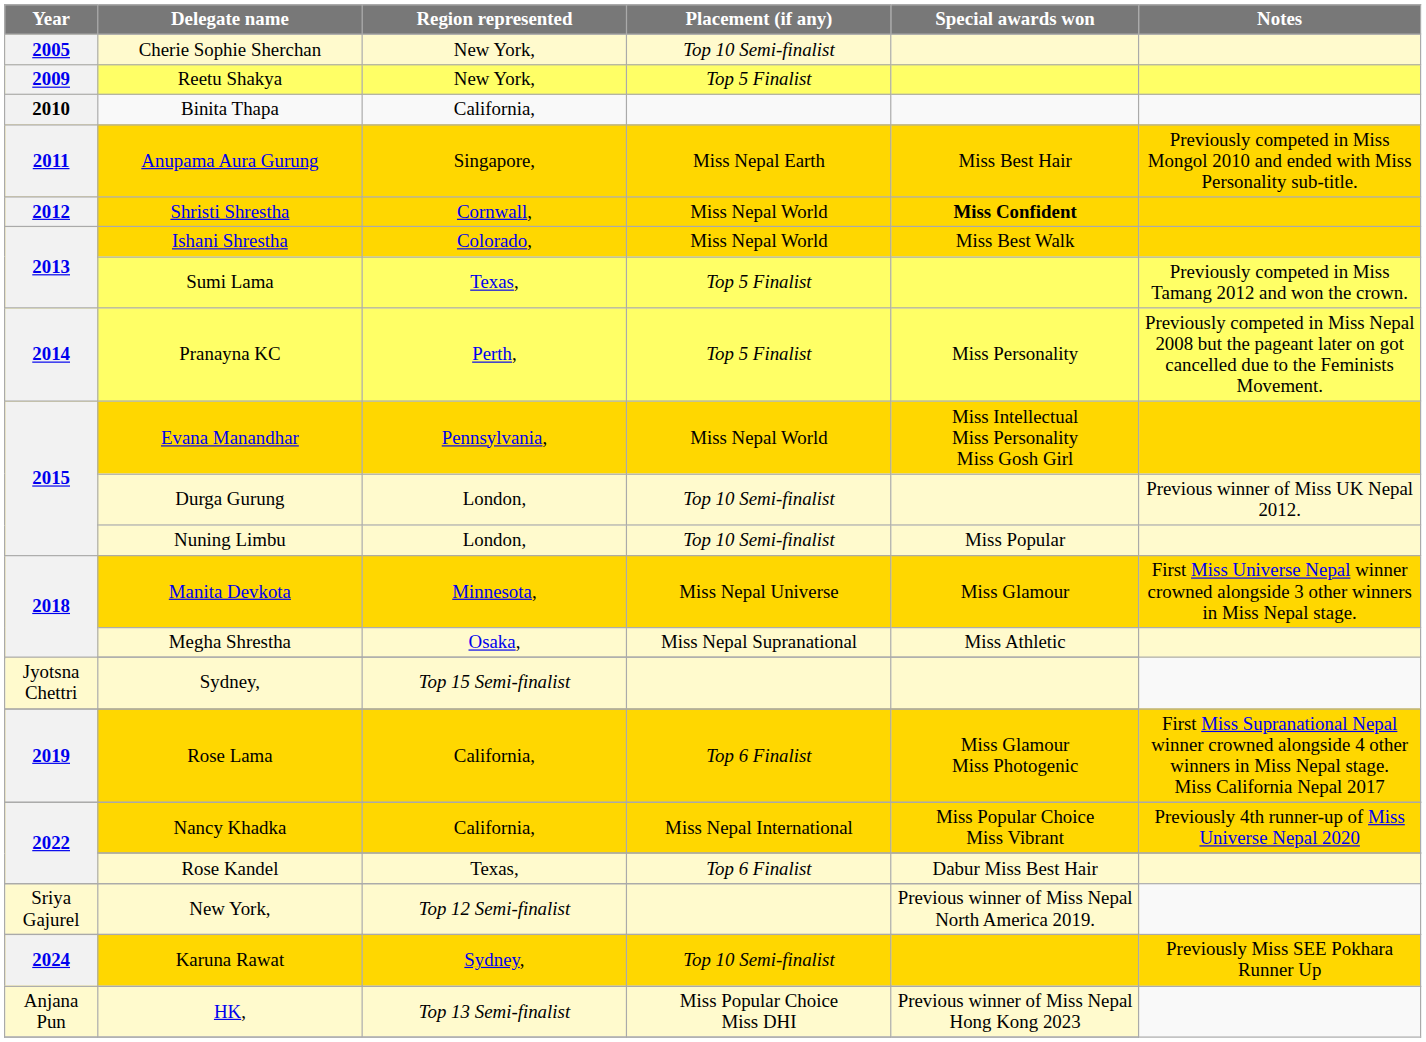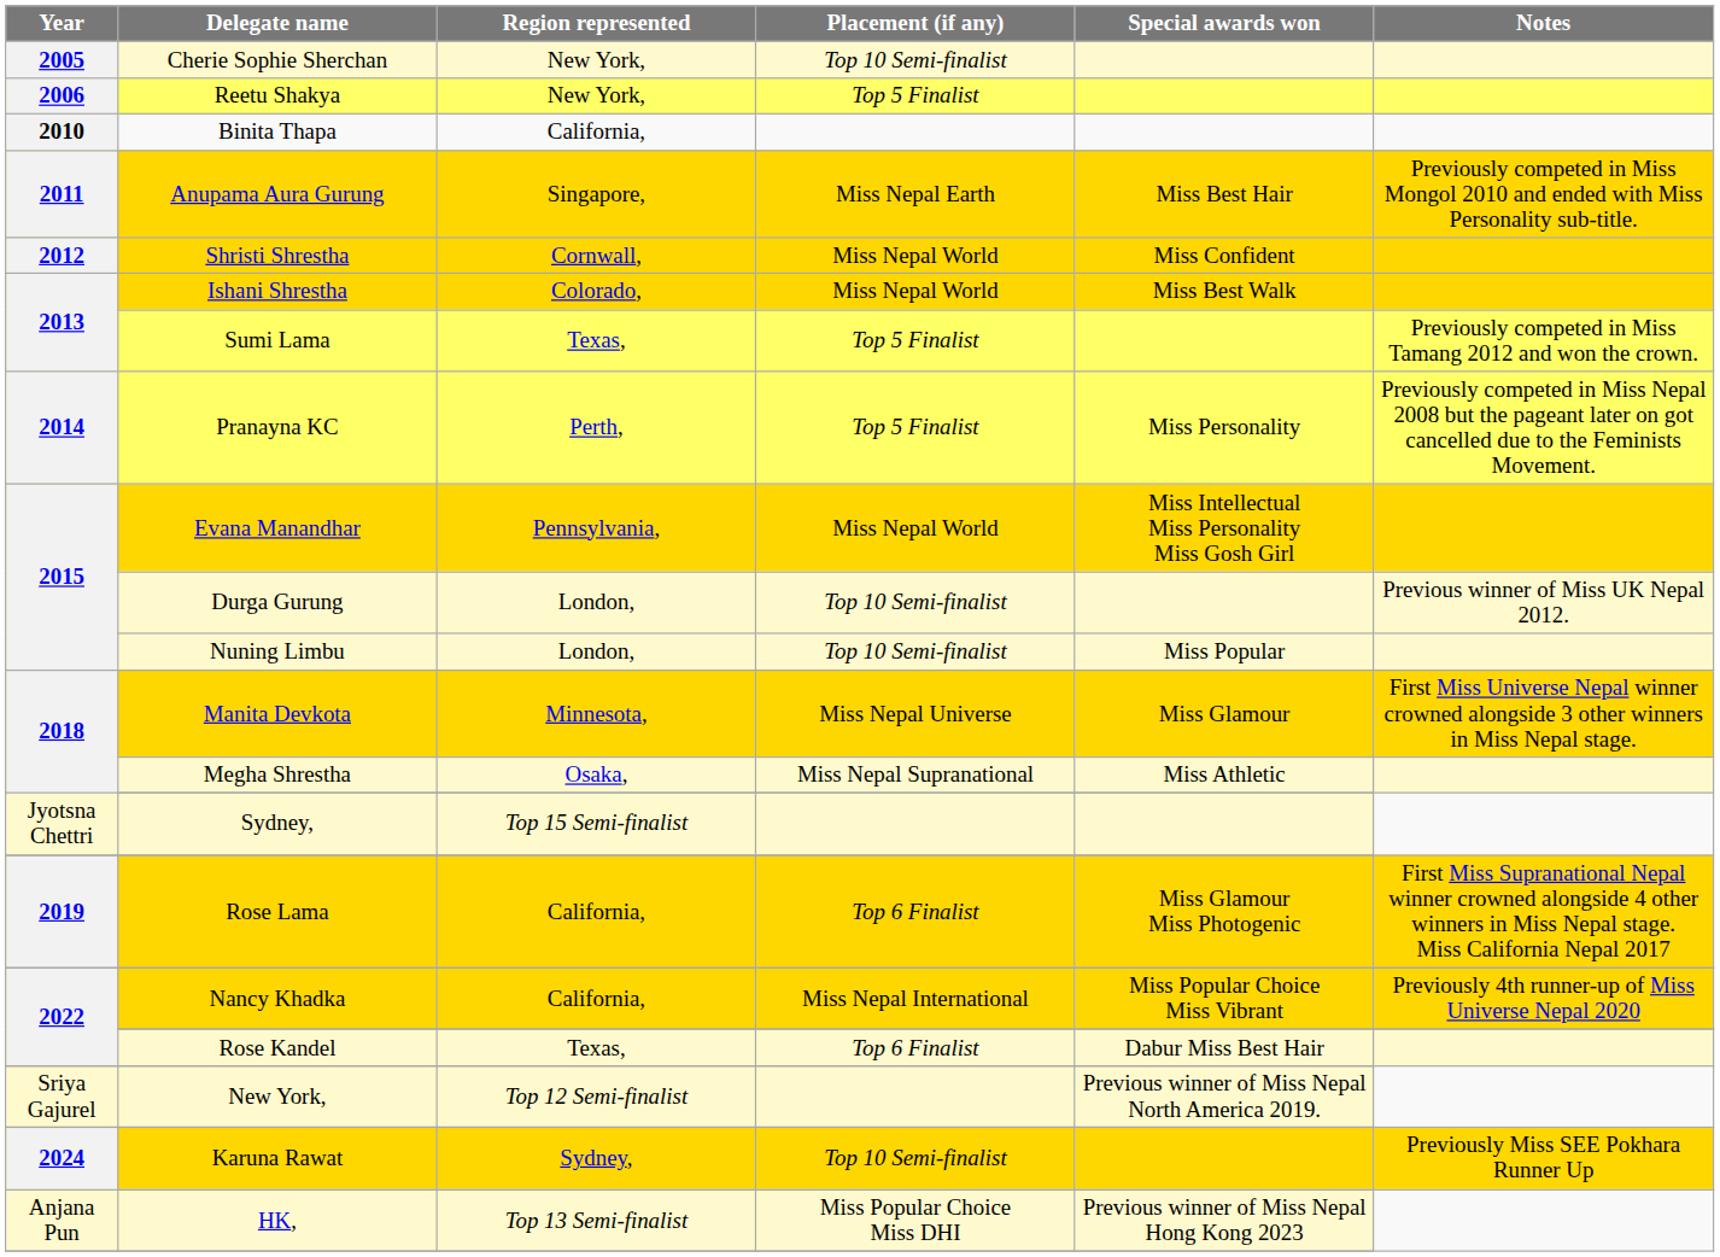Reetu Shakya | Year: 2009 -> 2006
Shristi Shrestha | Special awards won: bold -> normal
